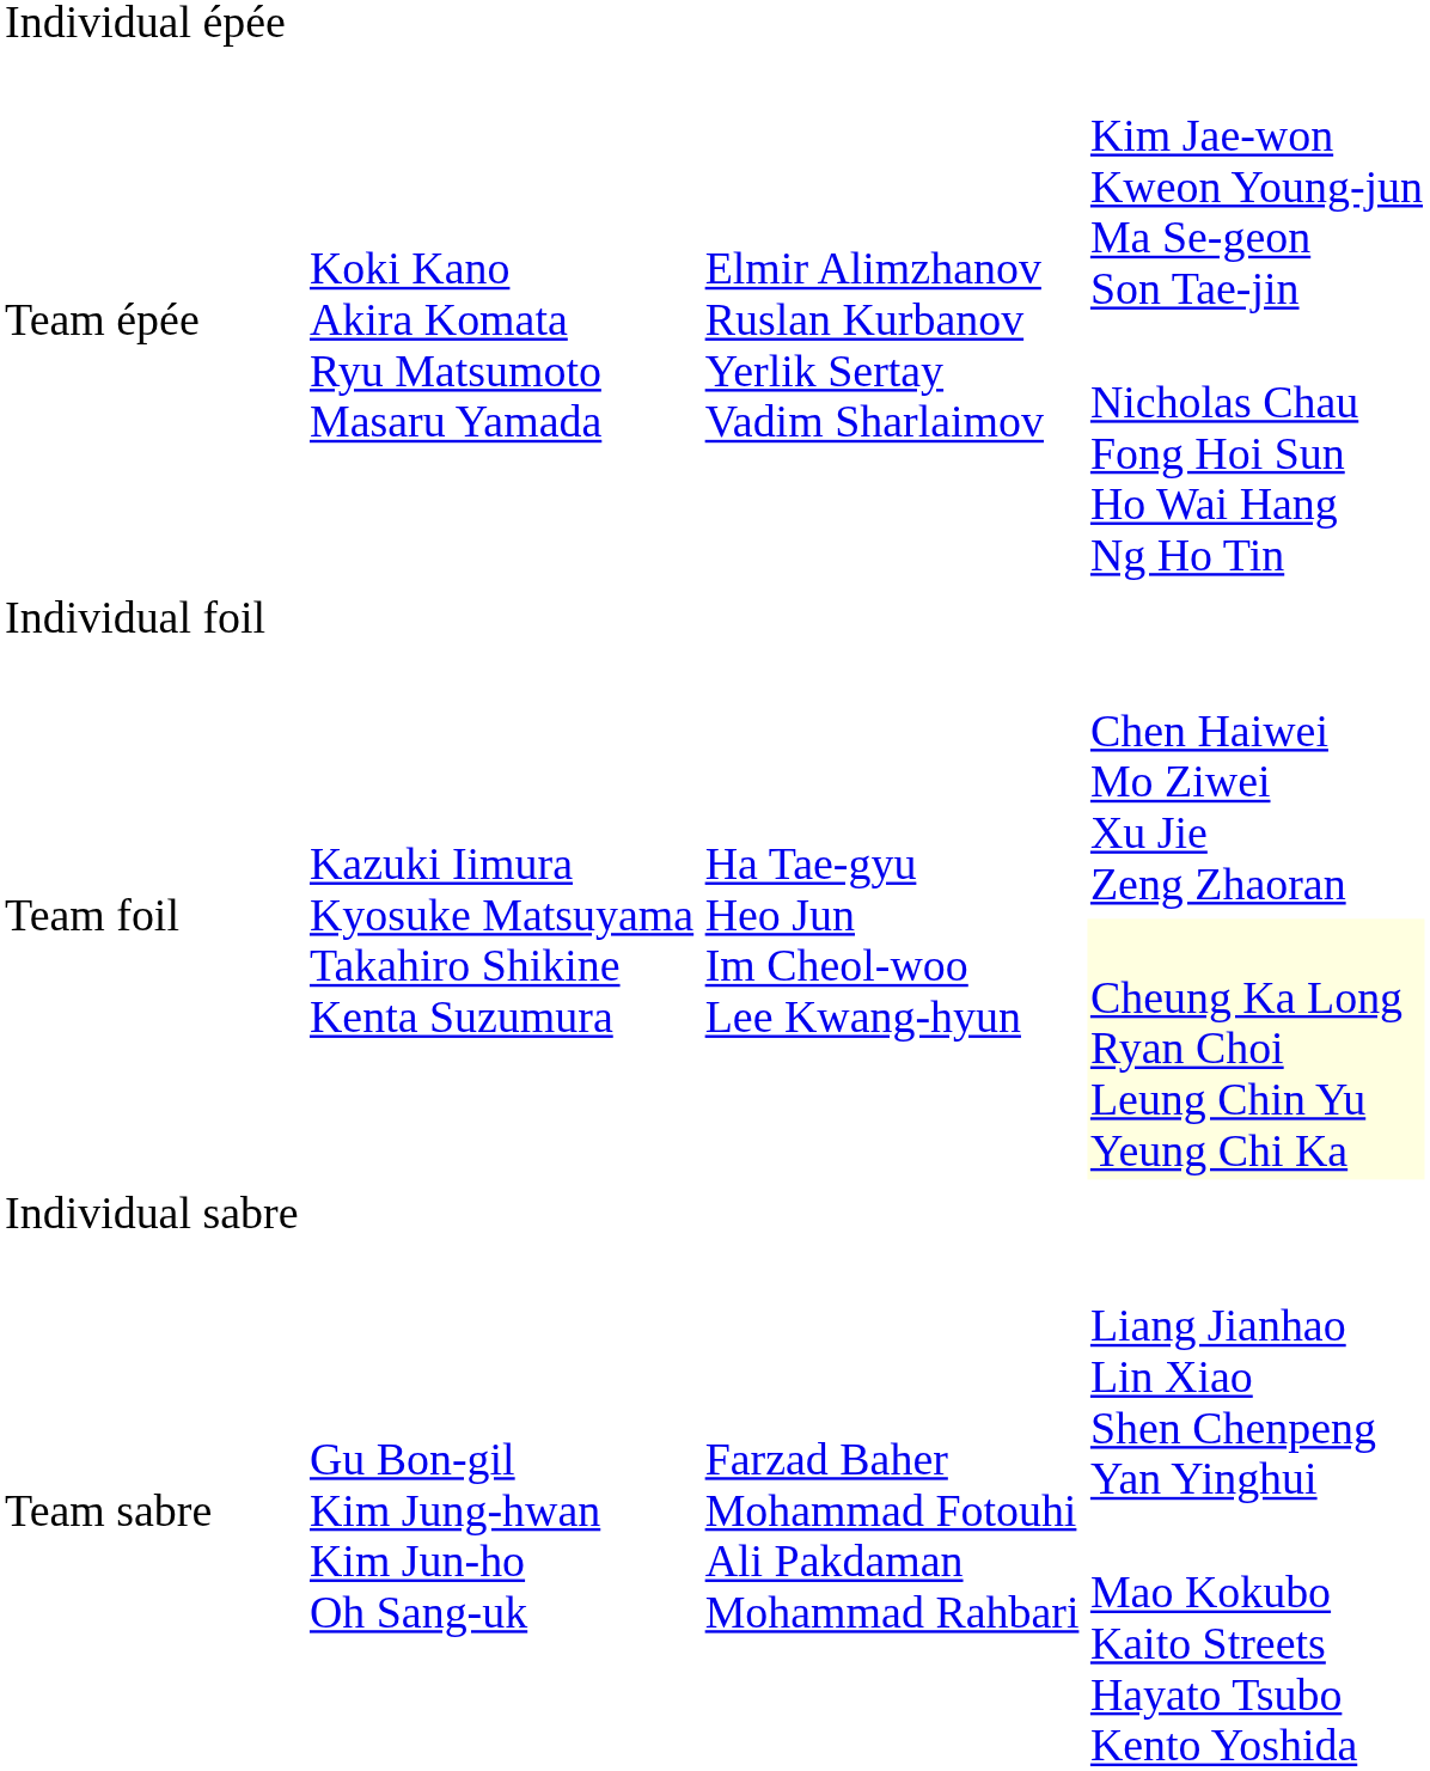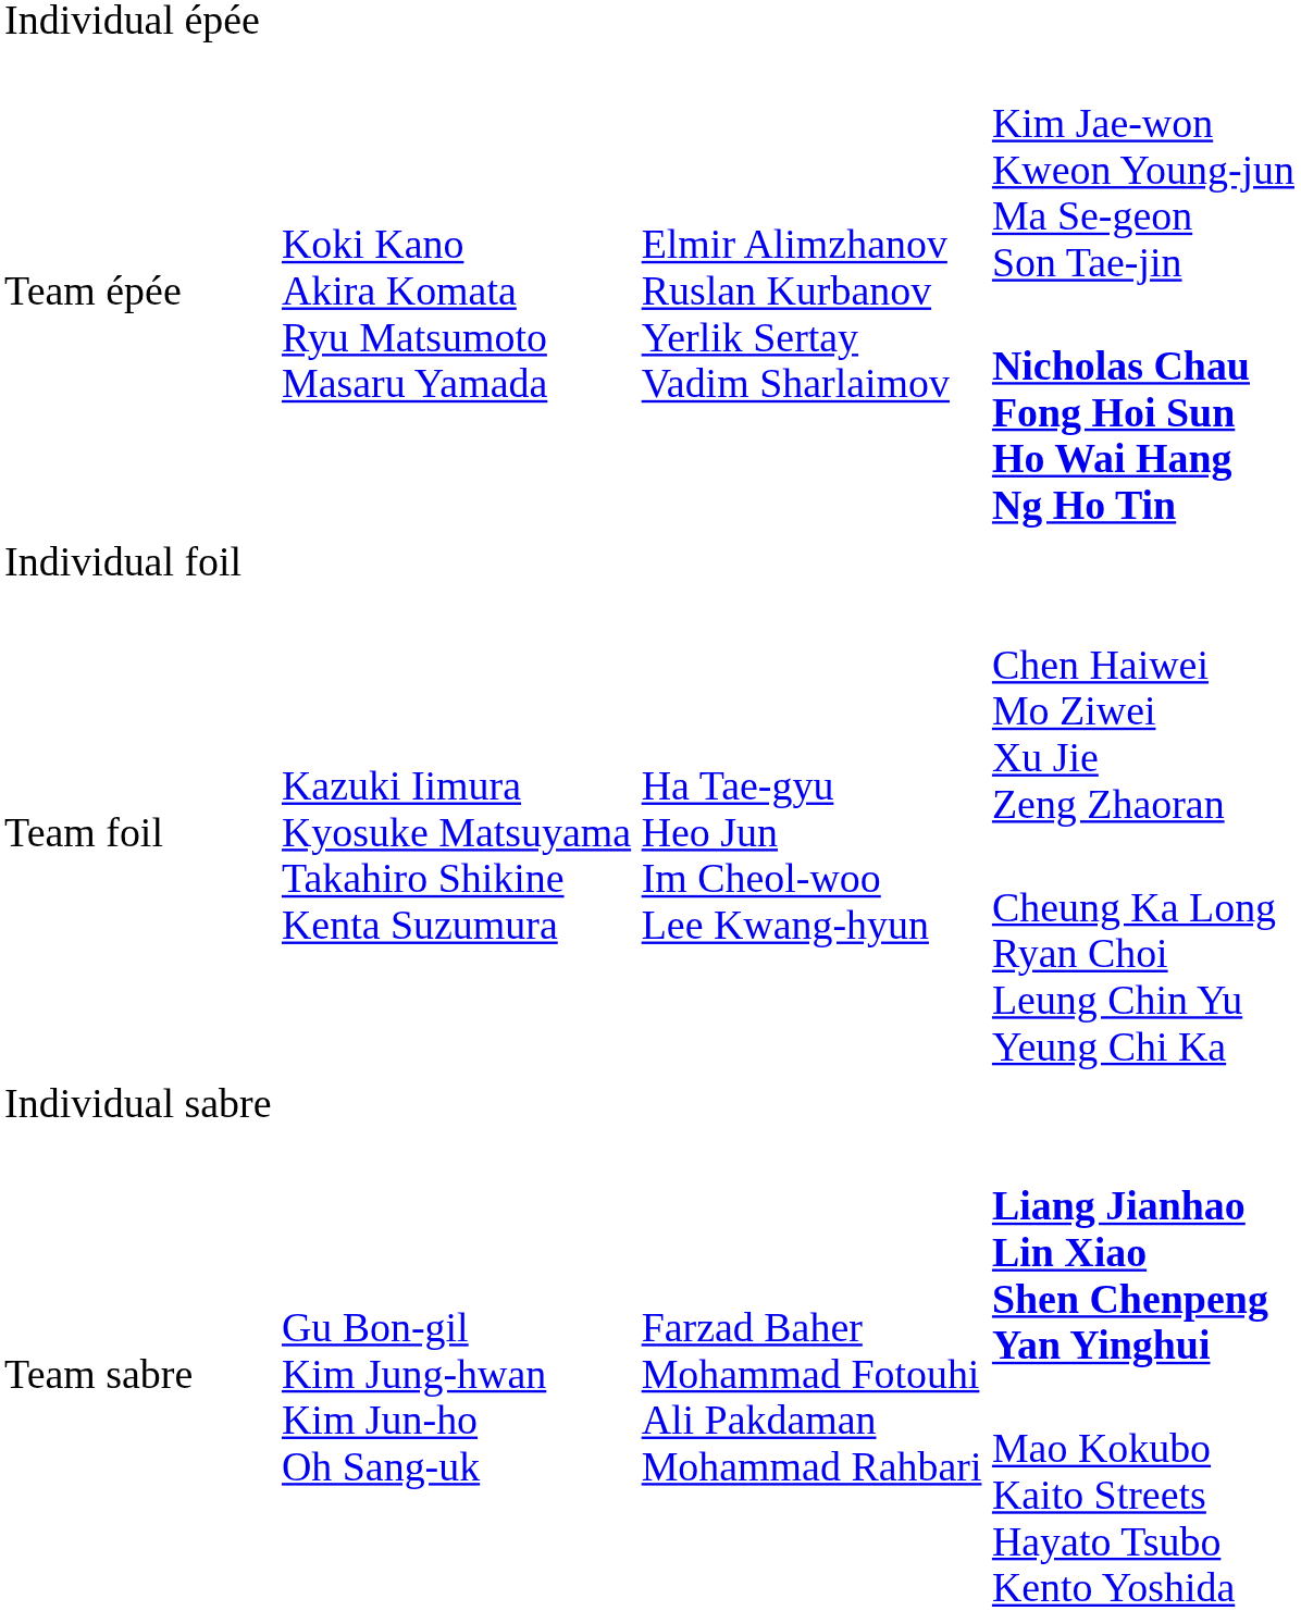Nicholas Chau Fong Hoi Sun Ho Wai Hang Ng Ho Tin | column 4: normal -> bold
Cheung Ka Long Ryan Choi Leung Chin Yu Yeung Chi Ka | column 4: lightyellow background -> no background
Liang Jianhao Lin Xiao Shen Chenpeng Yan Yinghui | column 4: normal -> bold
